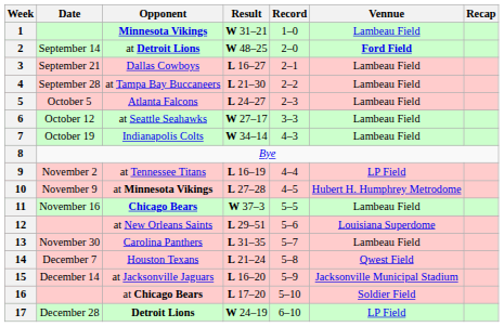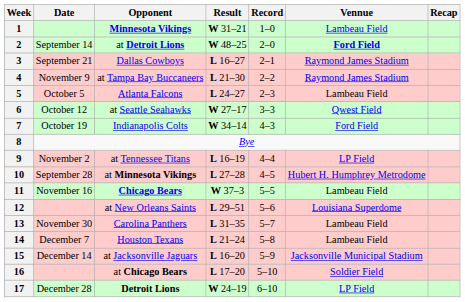3 | Vennue: Lambeau Field -> Raymond James Stadium
4 | Date: September 28 -> November 9
4 | Vennue: Lambeau Field -> Raymond James Stadium
6 | Vennue: Lambeau Field -> Qwest Field
7 | Vennue: Lambeau Field -> Ford Field
10 | Date: November 9 -> September 28
14 | Vennue: Qwest Field -> Lambeau Field
